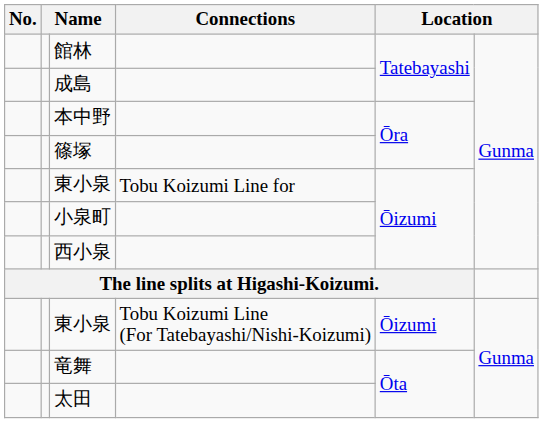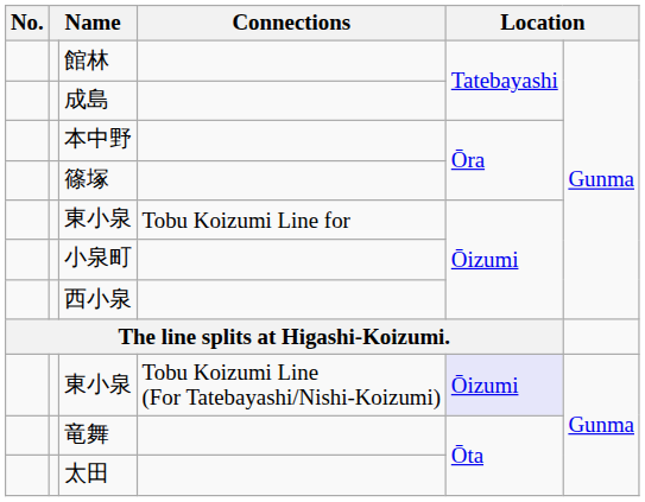東小泉 / Tobu Koizumi Line (For Tatebayashi/Nishi-Koizumi) | column 5: no background -> lavender background
